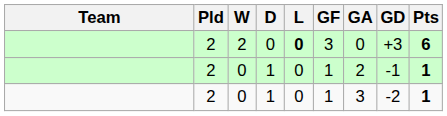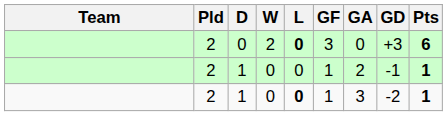columns swapped: W <-> D
row 4 | L: normal -> bold
